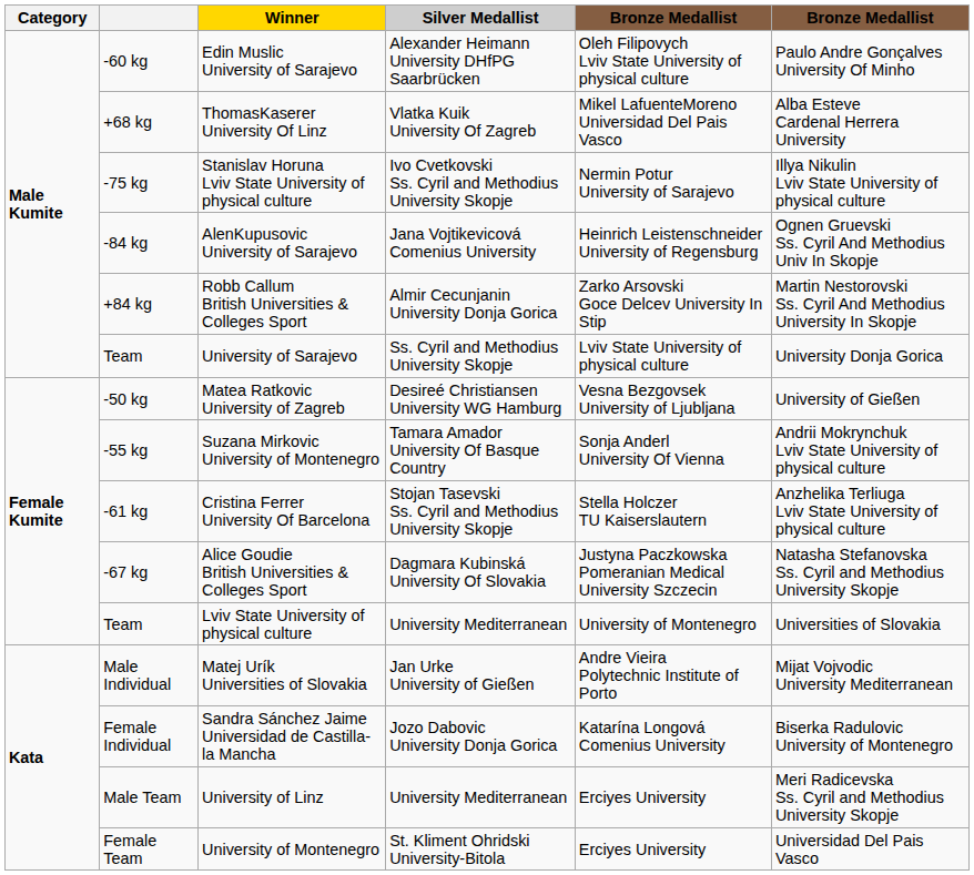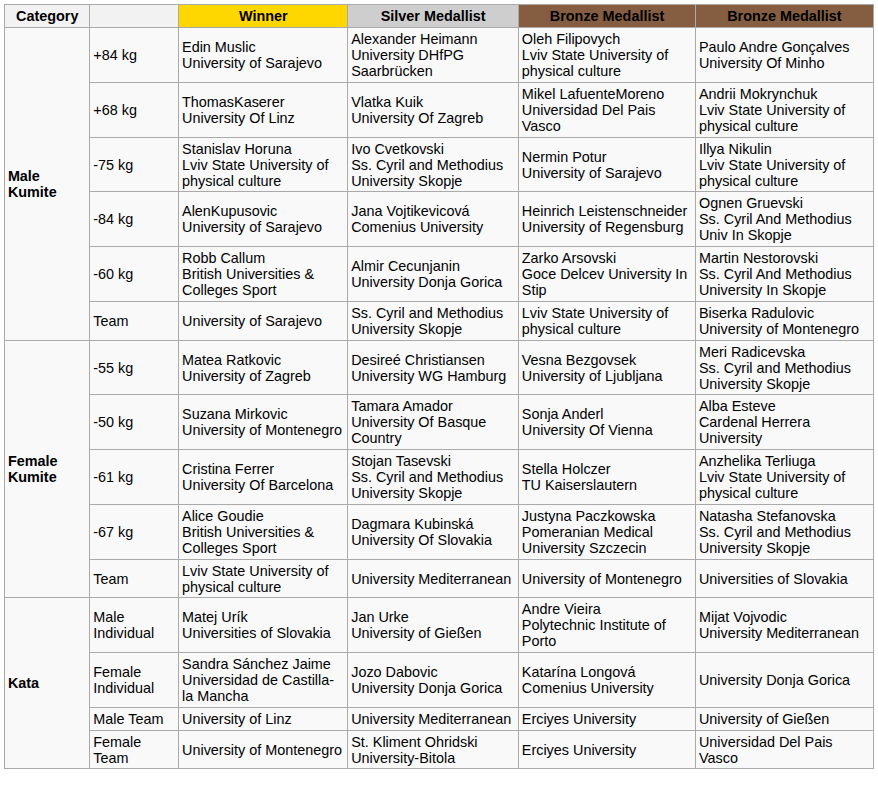Edin Muslic University of Sarajevo | column 2: -60 kg -> +84 kg
ThomasKaserer University Of Linz | column 6: Alba Esteve Cardenal Herrera University -> Andrii Mokrynchuk Lviv State University of physical culture
Robb Callum British Universities & Colleges Sport | column 2: +84 kg -> -60 kg
University of Sarajevo | column 6: University Donja Gorica -> Biserka Radulovic University of Montenegro
Matea Ratkovic University of Zagreb | column 2: -50 kg -> -55 kg
Matea Ratkovic University of Zagreb | column 6: University of Gießen -> Meri Radicevska Ss. Cyril and Methodius University Skopje
Suzana Mirkovic University of Montenegro | column 2: -55 kg -> -50 kg
Suzana Mirkovic University of Montenegro | column 6: Andrii Mokrynchuk Lviv State University of physical culture -> Alba Esteve Cardenal Herrera University
Sandra Sánchez Jaime Universidad de Castilla-la Mancha | column 6: Biserka Radulovic University of Montenegro -> University Donja Gorica
University of Linz | column 6: Meri Radicevska Ss. Cyril and Methodius University Skopje -> University of Gießen
